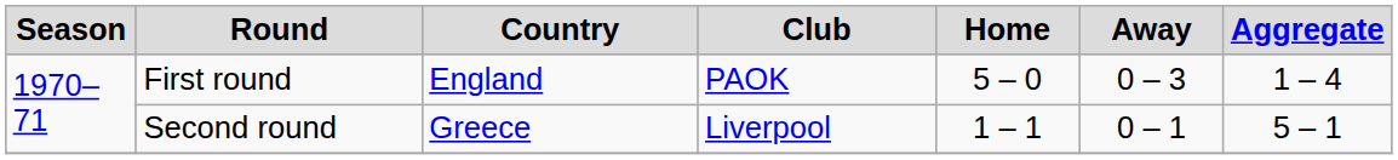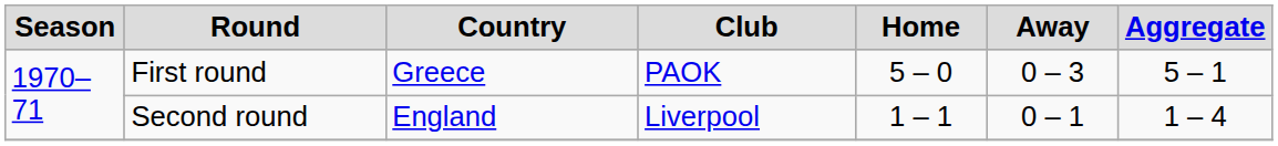First round | Country: England -> Greece
First round | Aggregate: 1 – 4 -> 5 – 1
Second round | Country: Greece -> England
Second round | Aggregate: 5 – 1 -> 1 – 4
